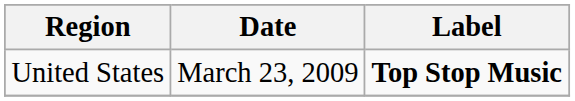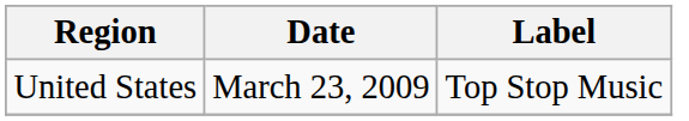United States | Label: bold -> normal
